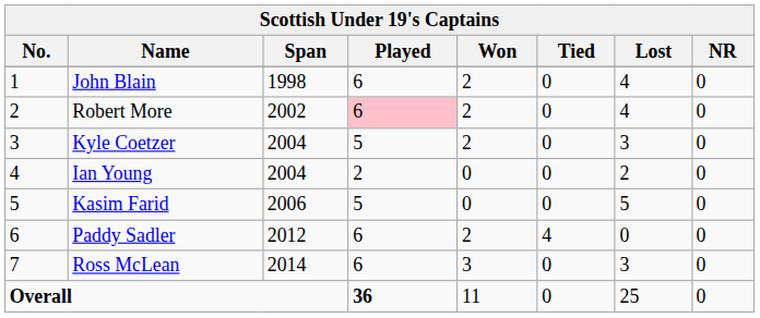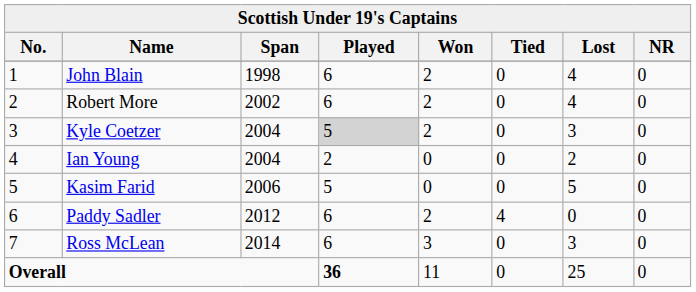Robert More | Played: pink background -> no background
Kyle Coetzer | Played: no background -> lightgrey background
